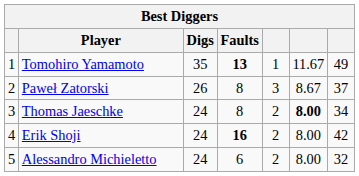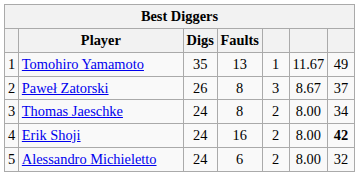Tomohiro Yamamoto | Faults: bold -> normal
Thomas Jaeschke | column 6: bold -> normal
Erik Shoji | Faults: bold -> normal
Erik Shoji | column 7: normal -> bold
